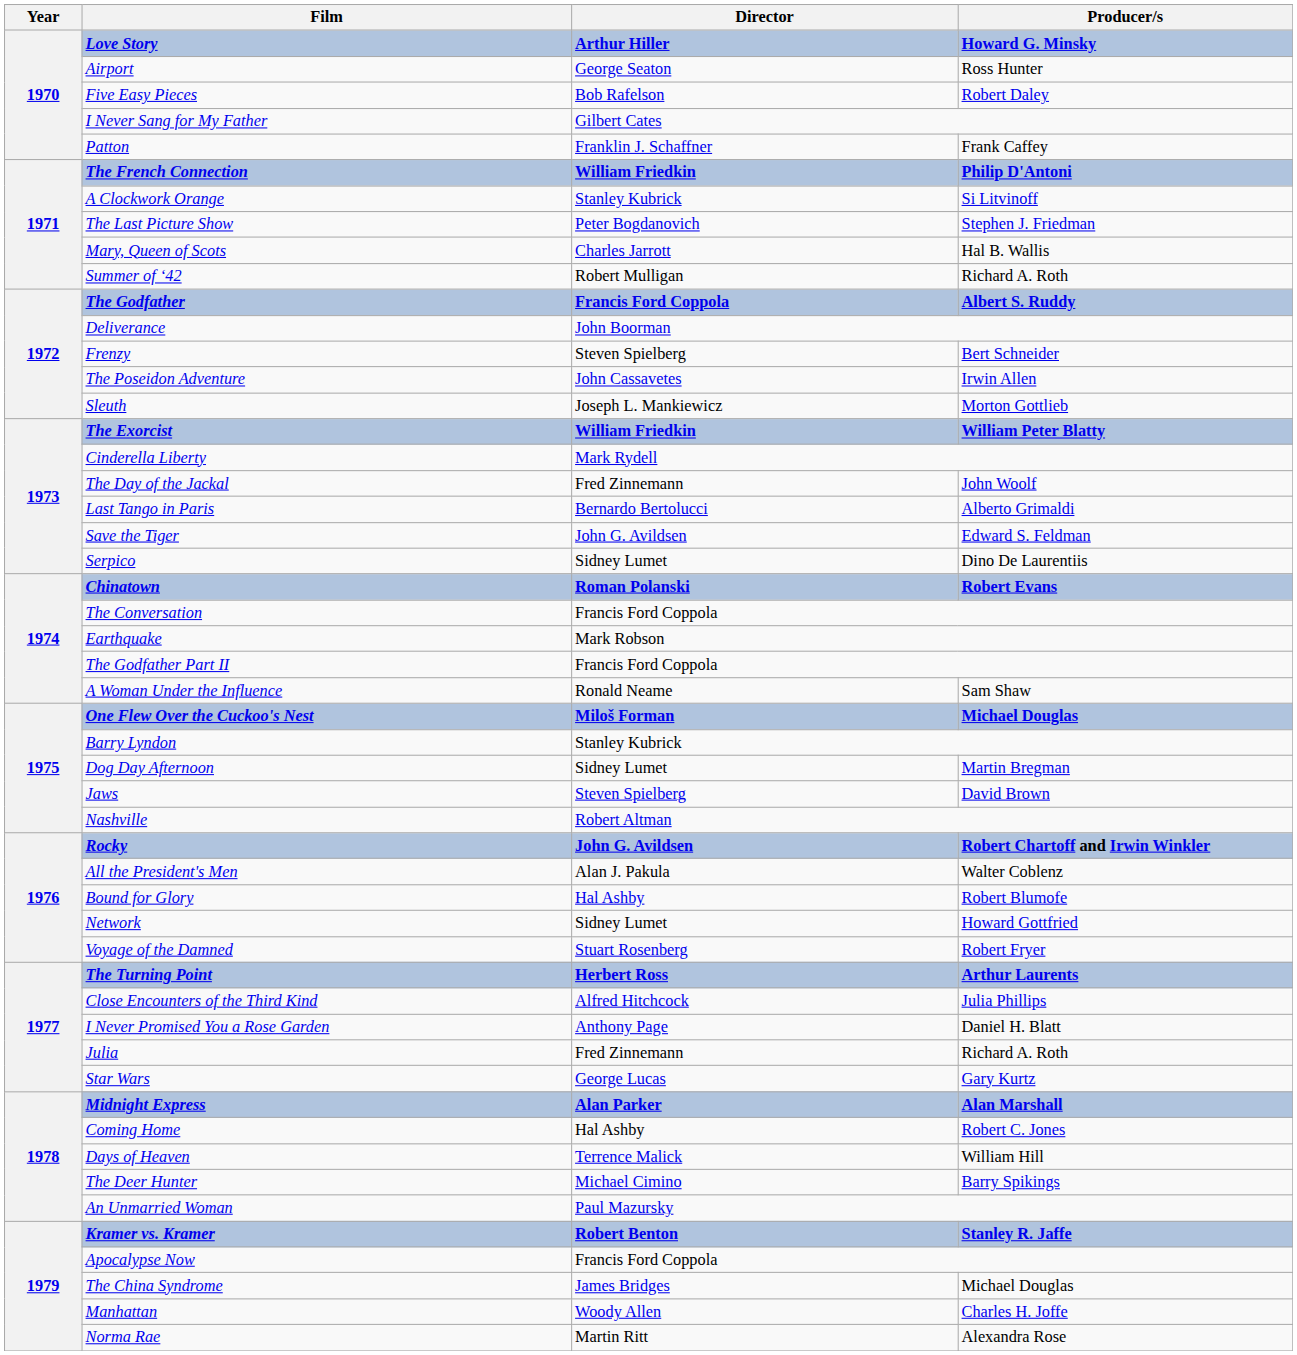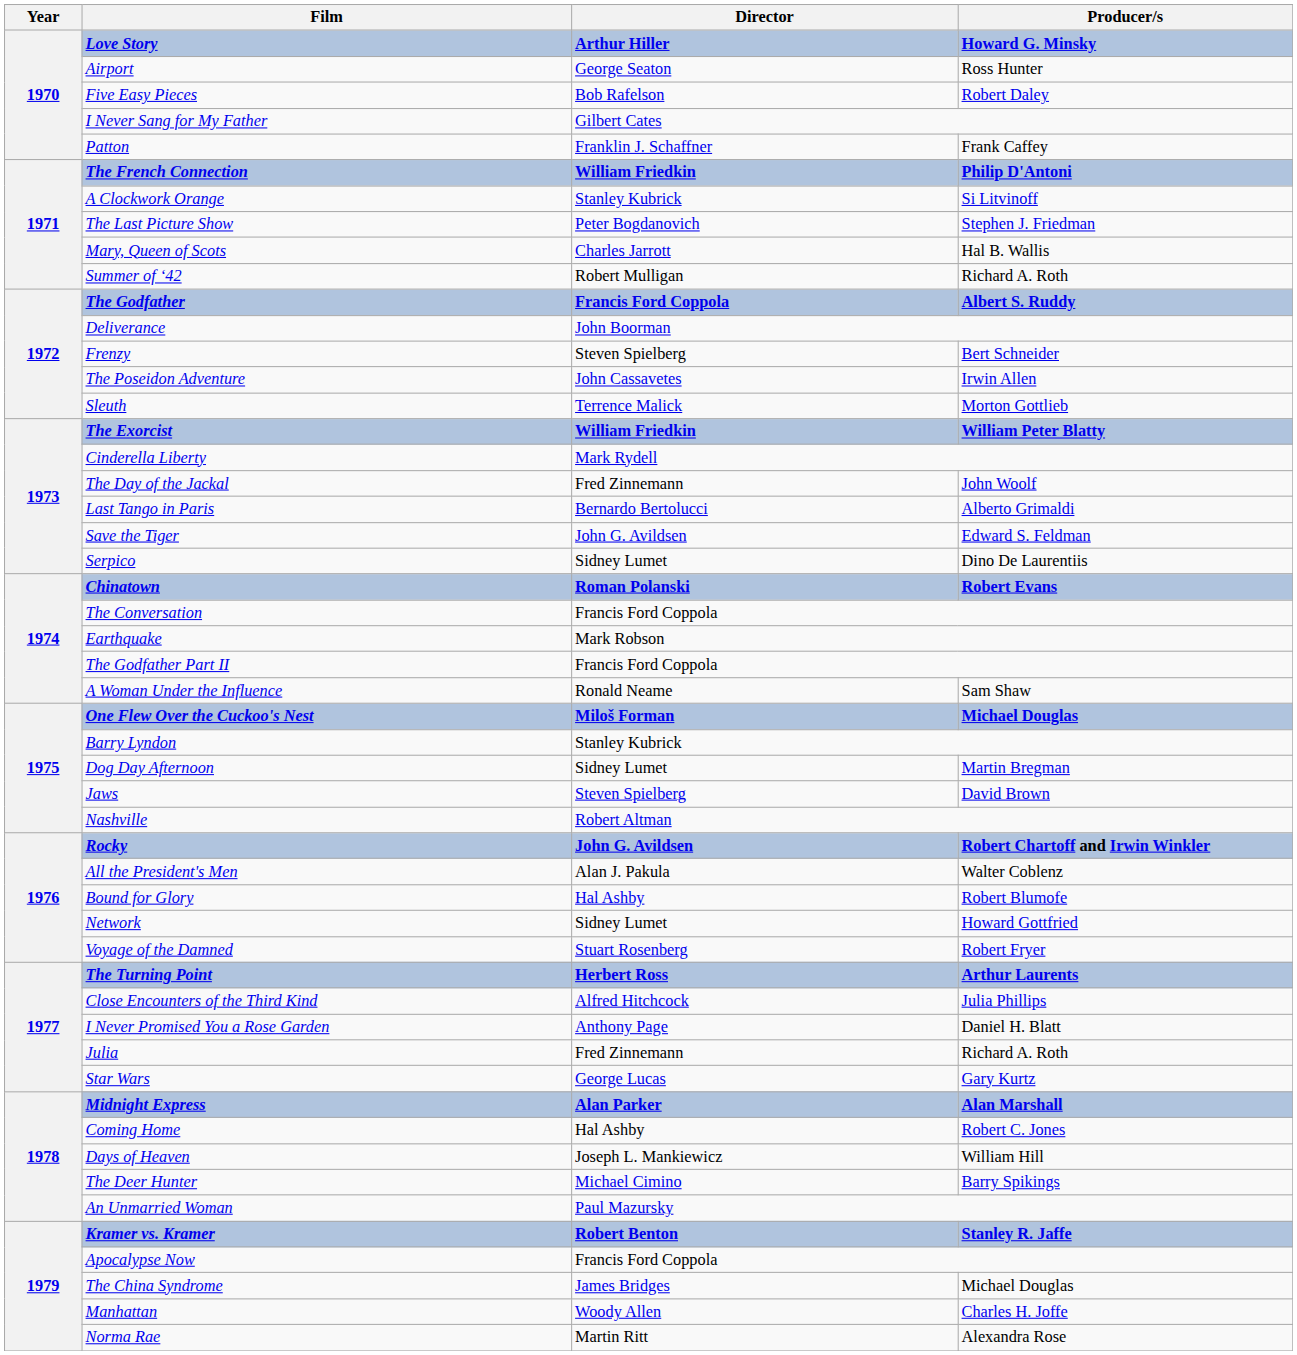Sleuth | Director: Joseph L. Mankiewicz -> Terrence Malick
Days of Heaven | Director: Terrence Malick -> Joseph L. Mankiewicz
